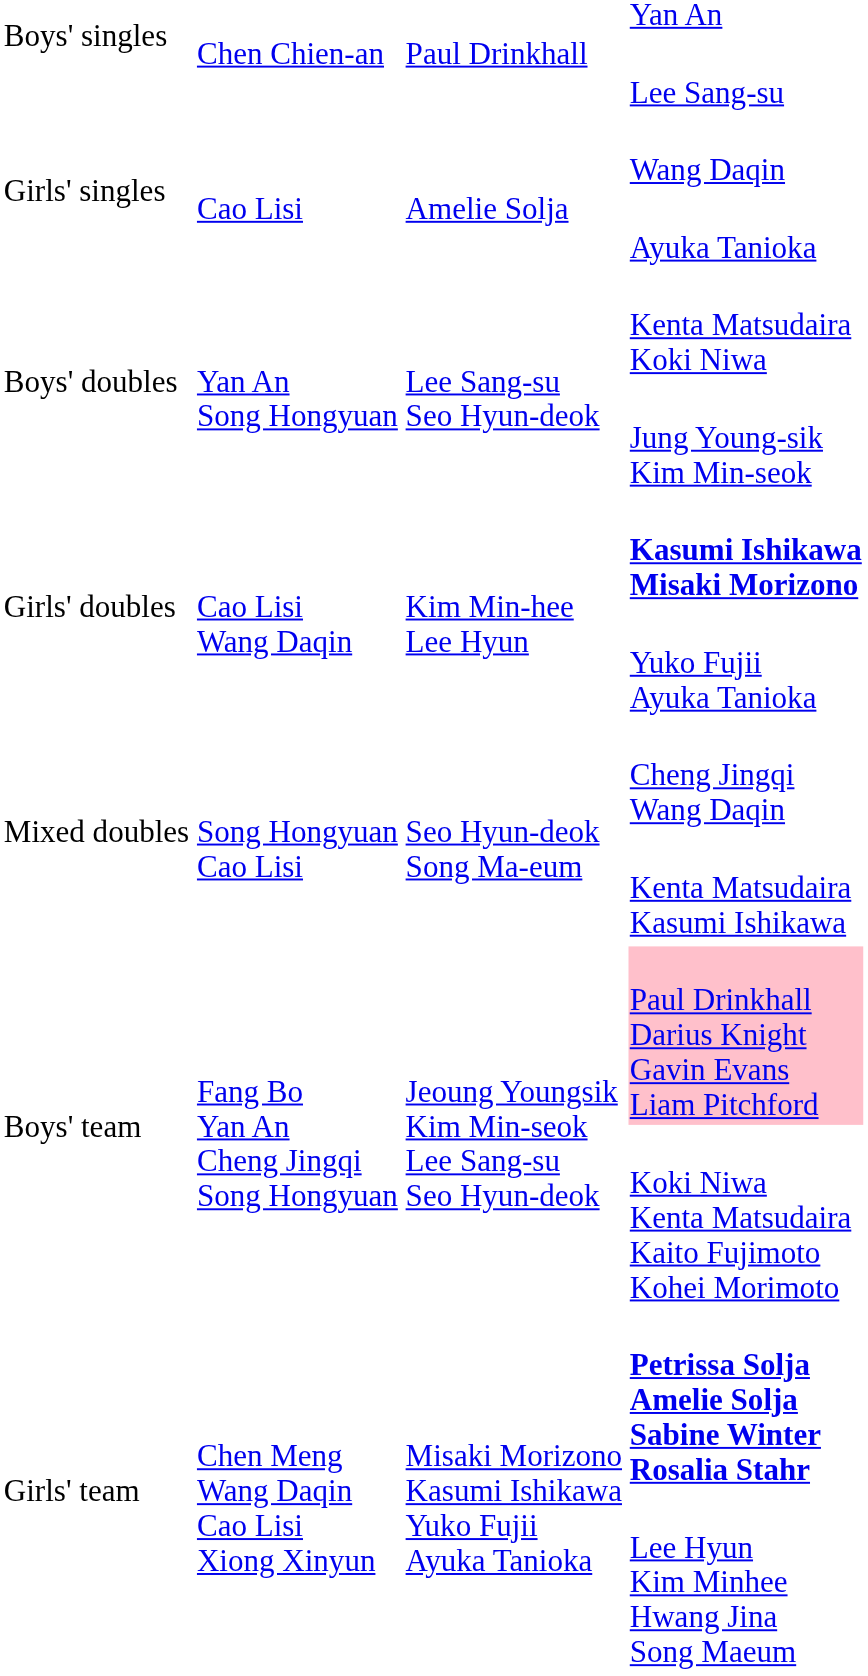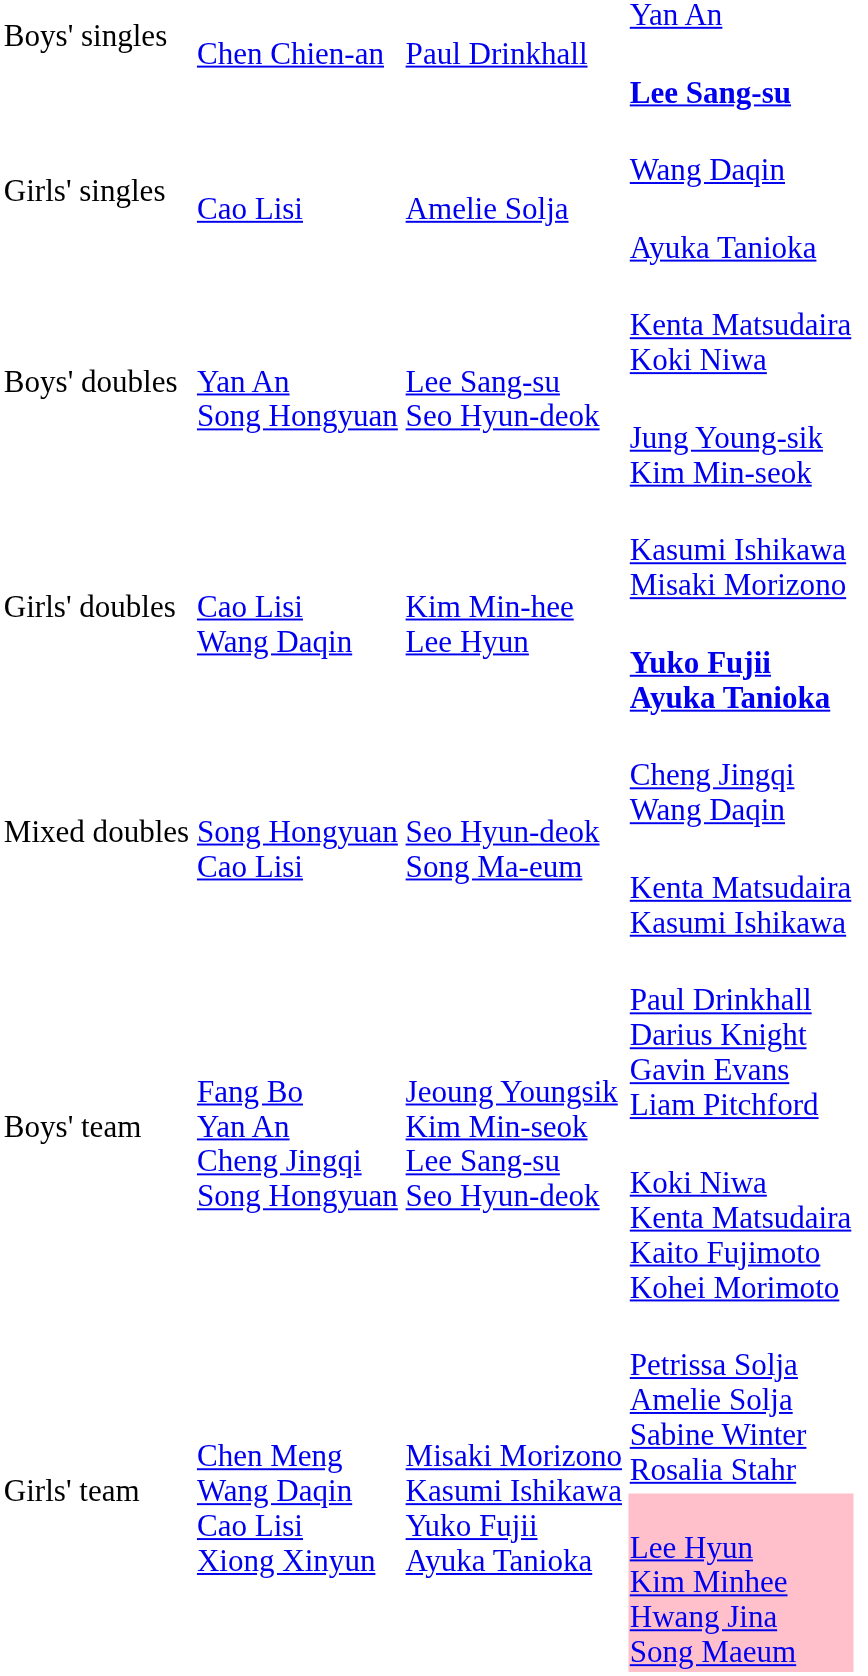Lee Sang-su | column 4: normal -> bold
Kasumi Ishikawa Misaki Morizono | column 4: bold -> normal
Yuko Fujii Ayuka Tanioka | column 4: normal -> bold
Paul Drinkhall Darius Knight Gavin Evans Liam Pitchford | column 4: pink background -> no background
Petrissa Solja Amelie Solja Sabine Winter Rosalia Stahr | column 4: bold -> normal
Lee Hyun Kim Minhee Hwang Jina Song Maeum | column 4: no background -> pink background
